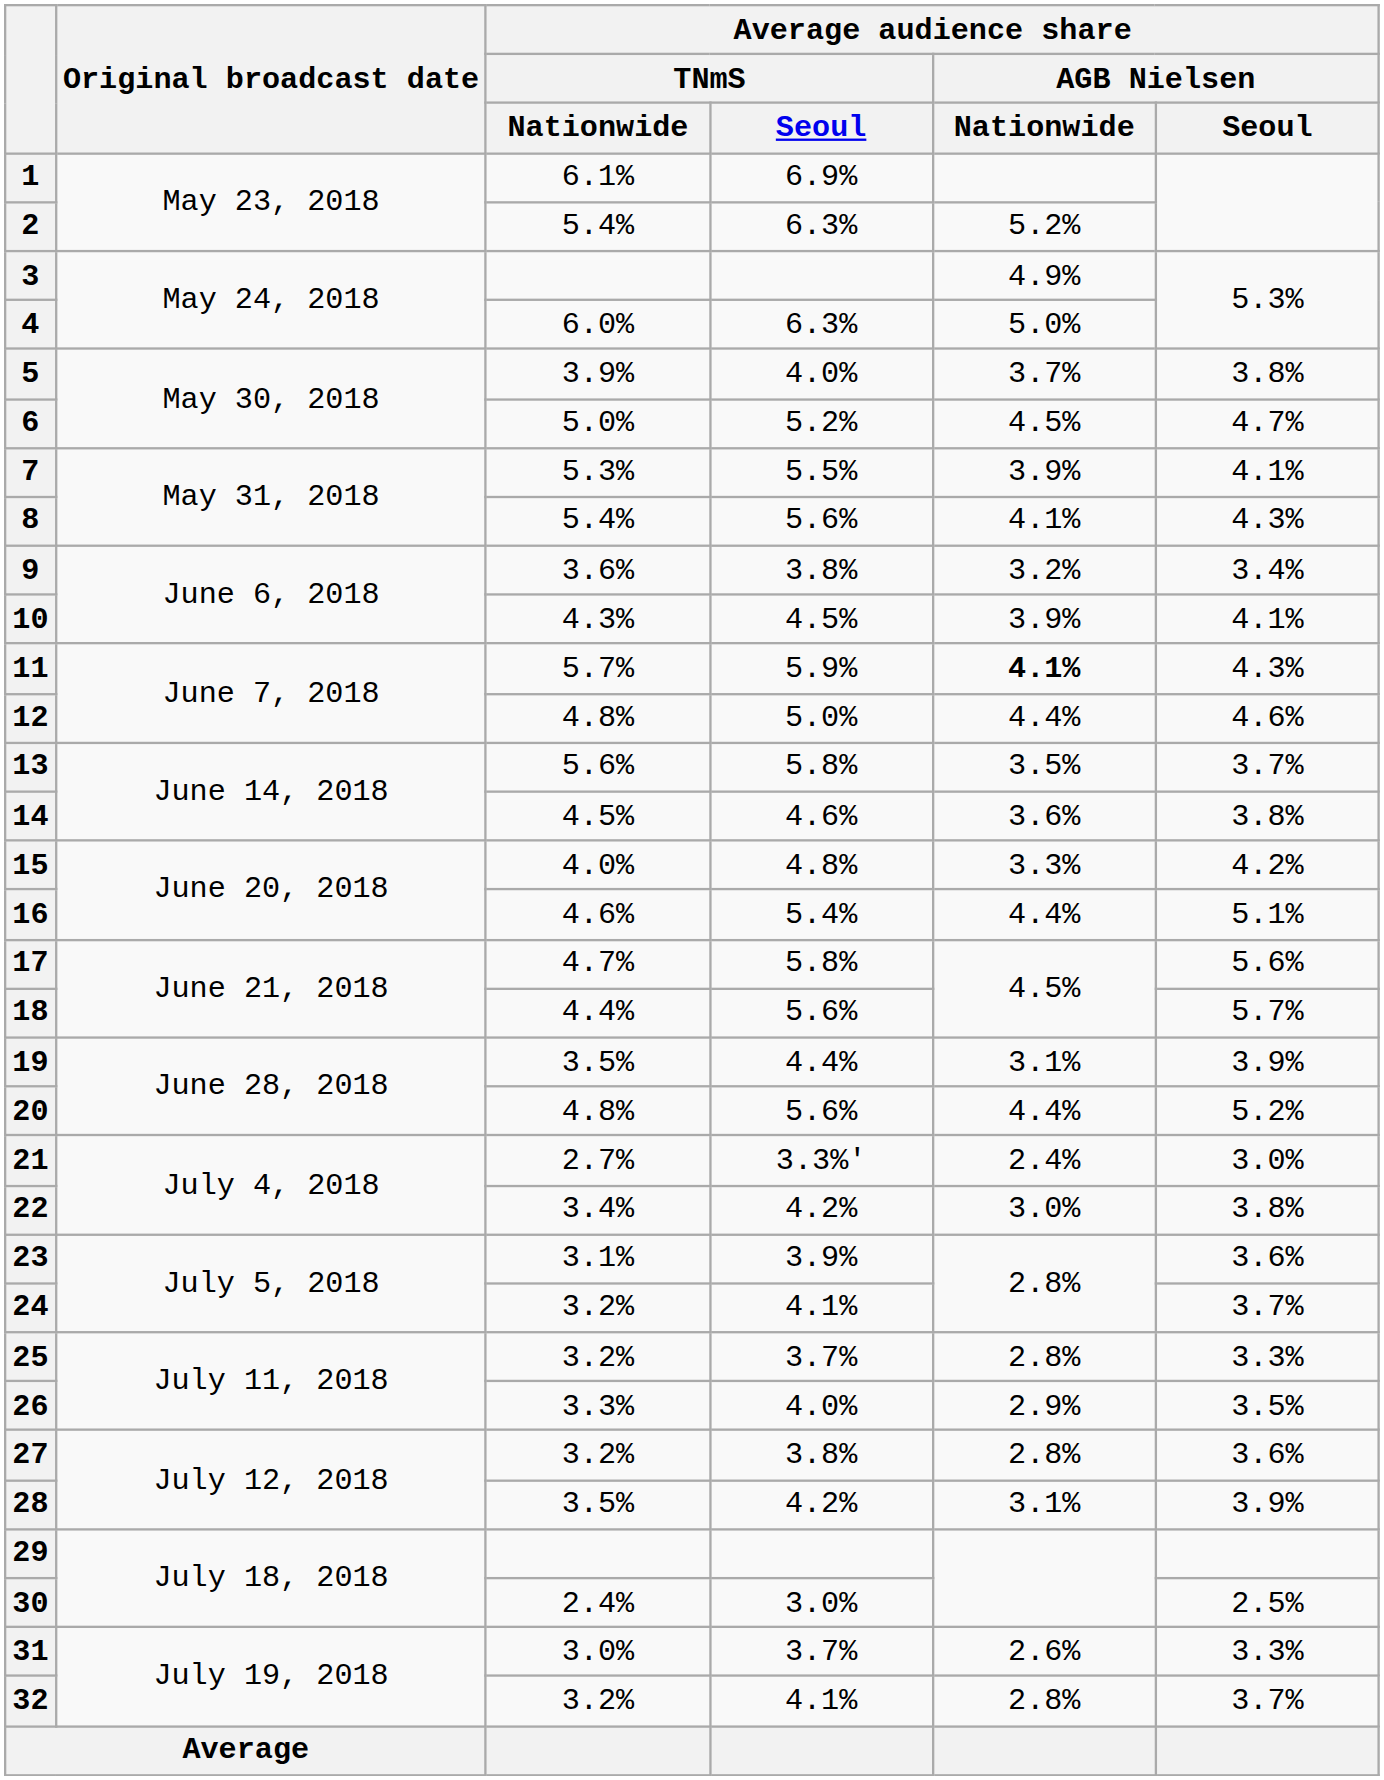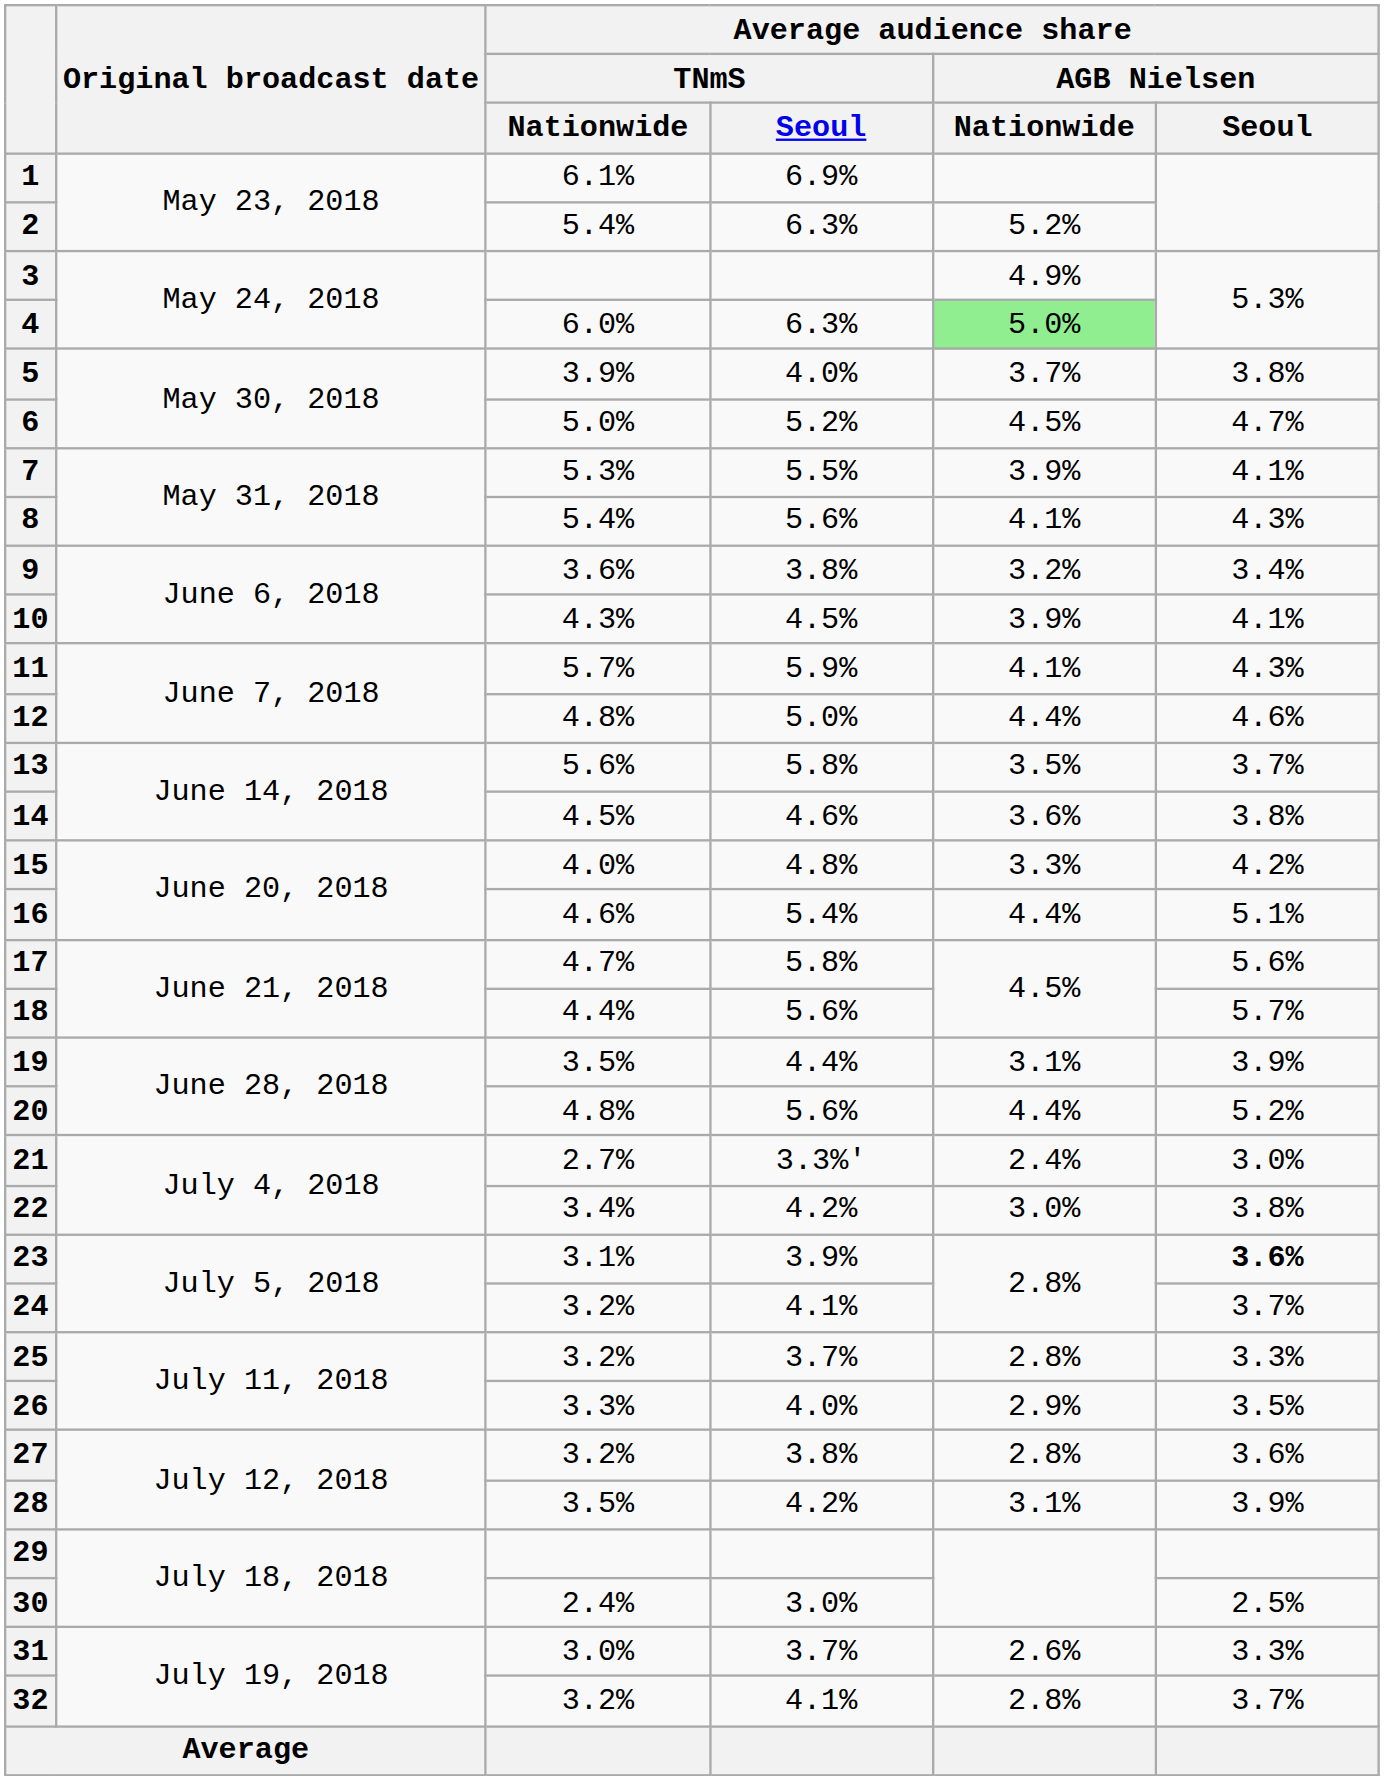4 | Average audience share / AGB Nielsen / Nationwide: no background -> lightgreen background
11 | Average audience share / AGB Nielsen / Nationwide: bold -> normal
23 | Average audience share / AGB Nielsen / Seoul: normal -> bold
